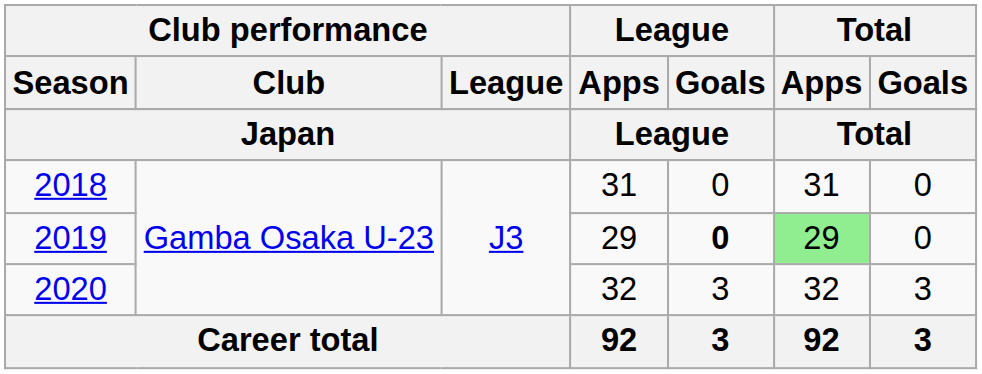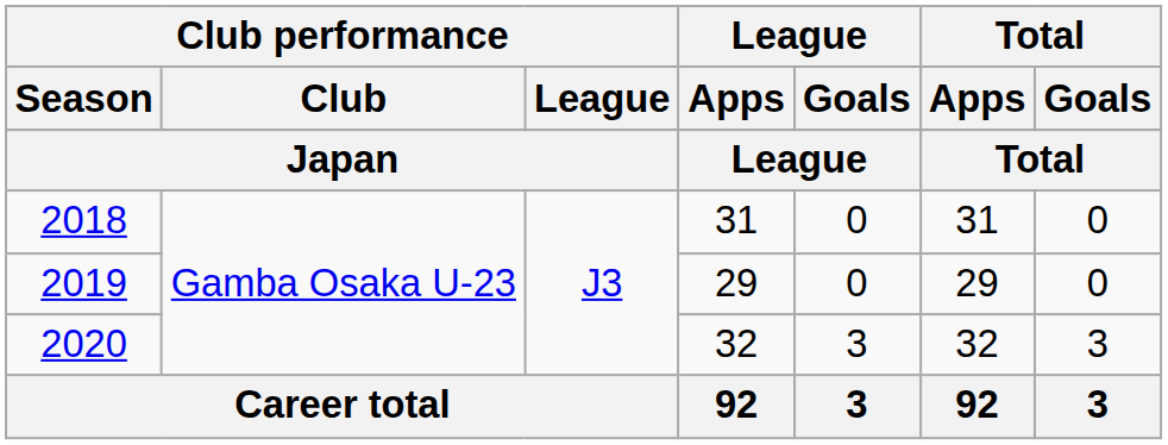2019 | League / Goals: bold -> normal
2019 | Total / Apps: lightgreen background -> no background
